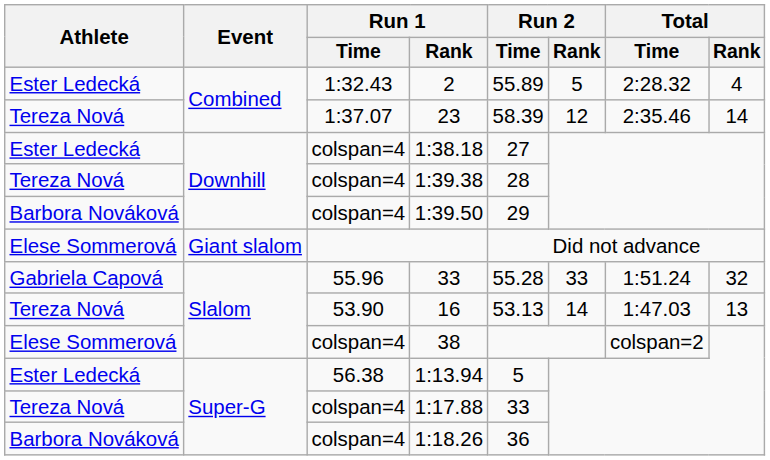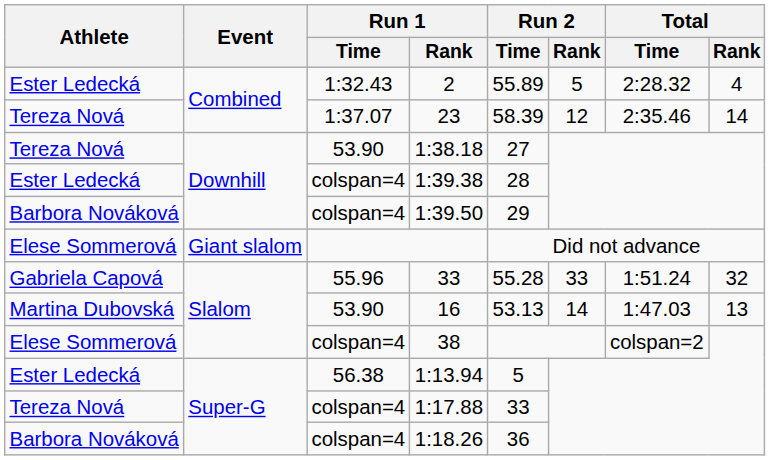1:38.18 | Athlete: Ester Ledecká -> Tereza Nová
1:38.18 | Run 1 / Time: colspan=4 -> 53.90
1:39.38 | Athlete: Tereza Nová -> Ester Ledecká
16 | Athlete: Tereza Nová -> Martina Dubovská
